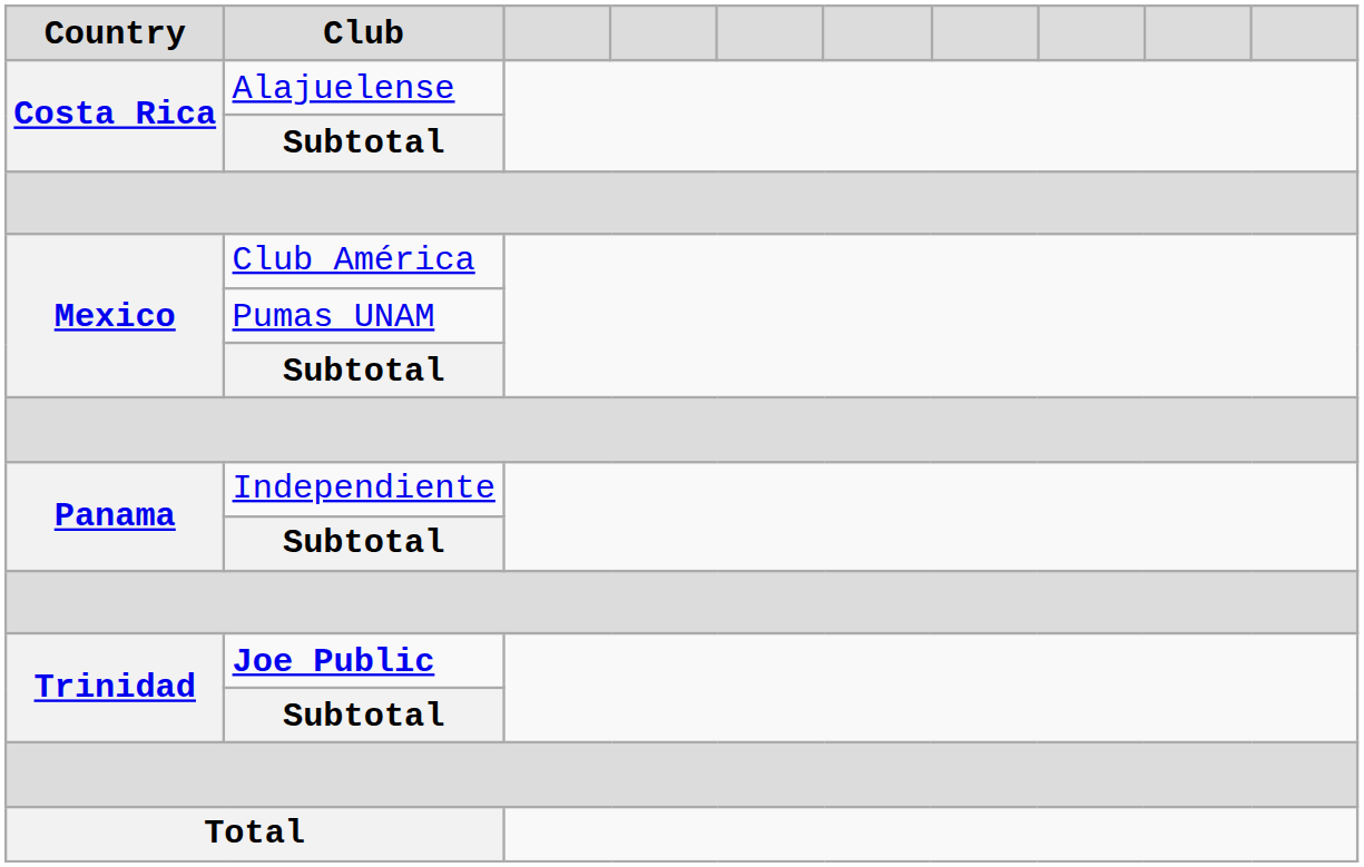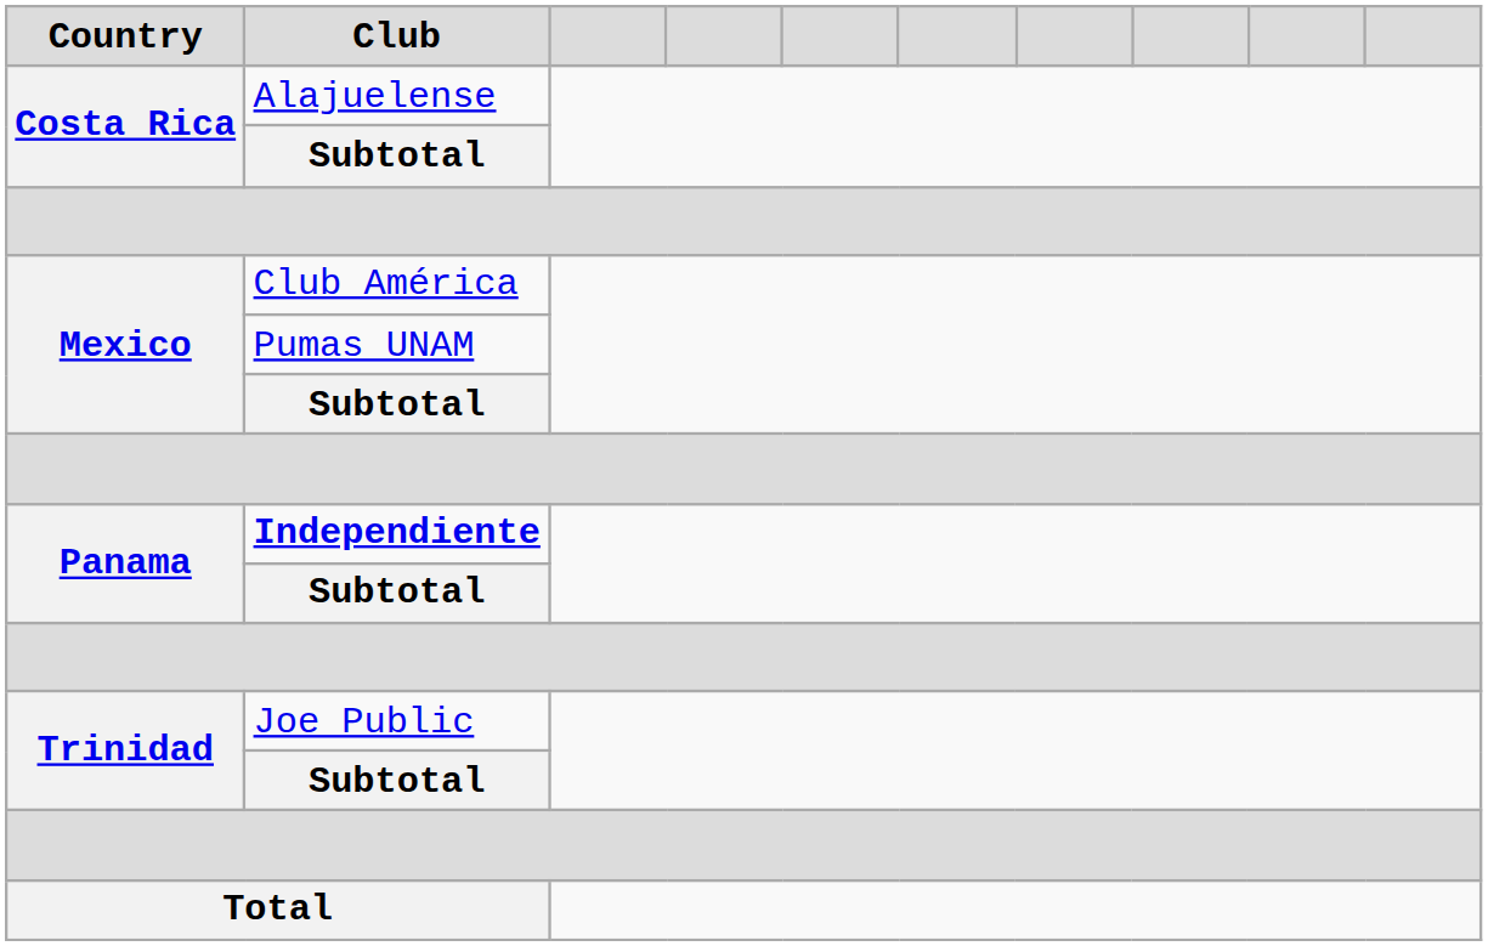Independiente | Club: normal -> bold
Joe Public | Club: bold -> normal
